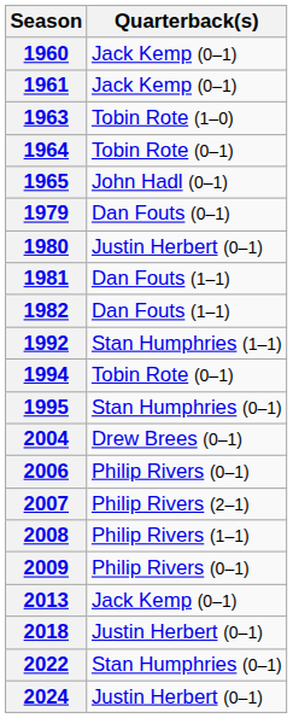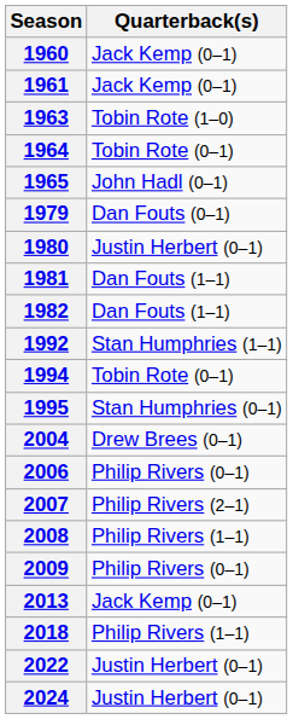2018 | Quarterback(s): Justin Herbert (0–1) -> Philip Rivers (1–1)
2022 | Quarterback(s): Stan Humphries (0–1) -> Justin Herbert (0–1)
